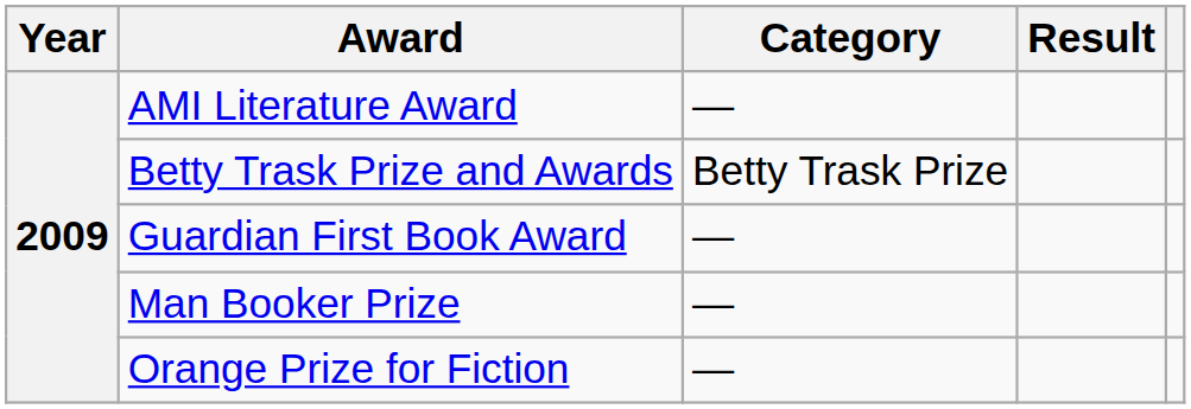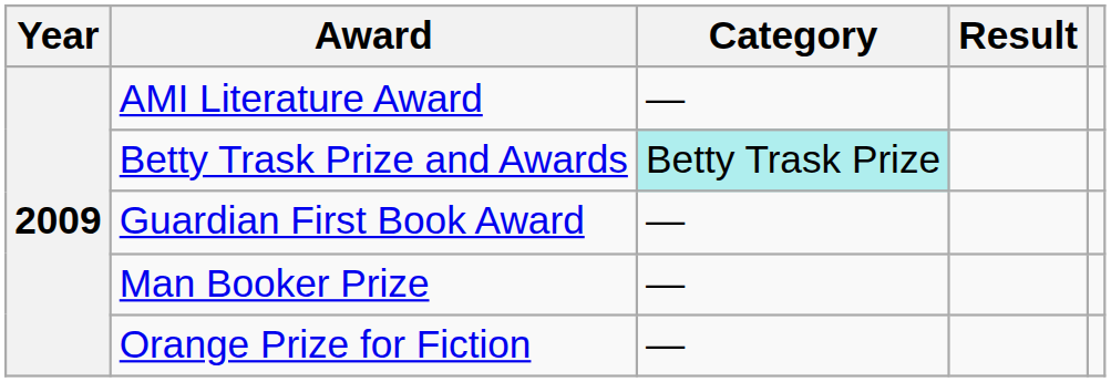Betty Trask Prize and Awards | Category: no background -> paleturquoise background
